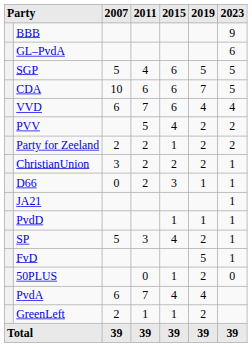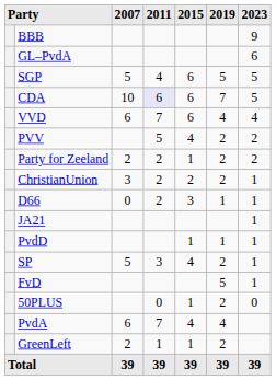CDA | 2011: no background -> lavender background
